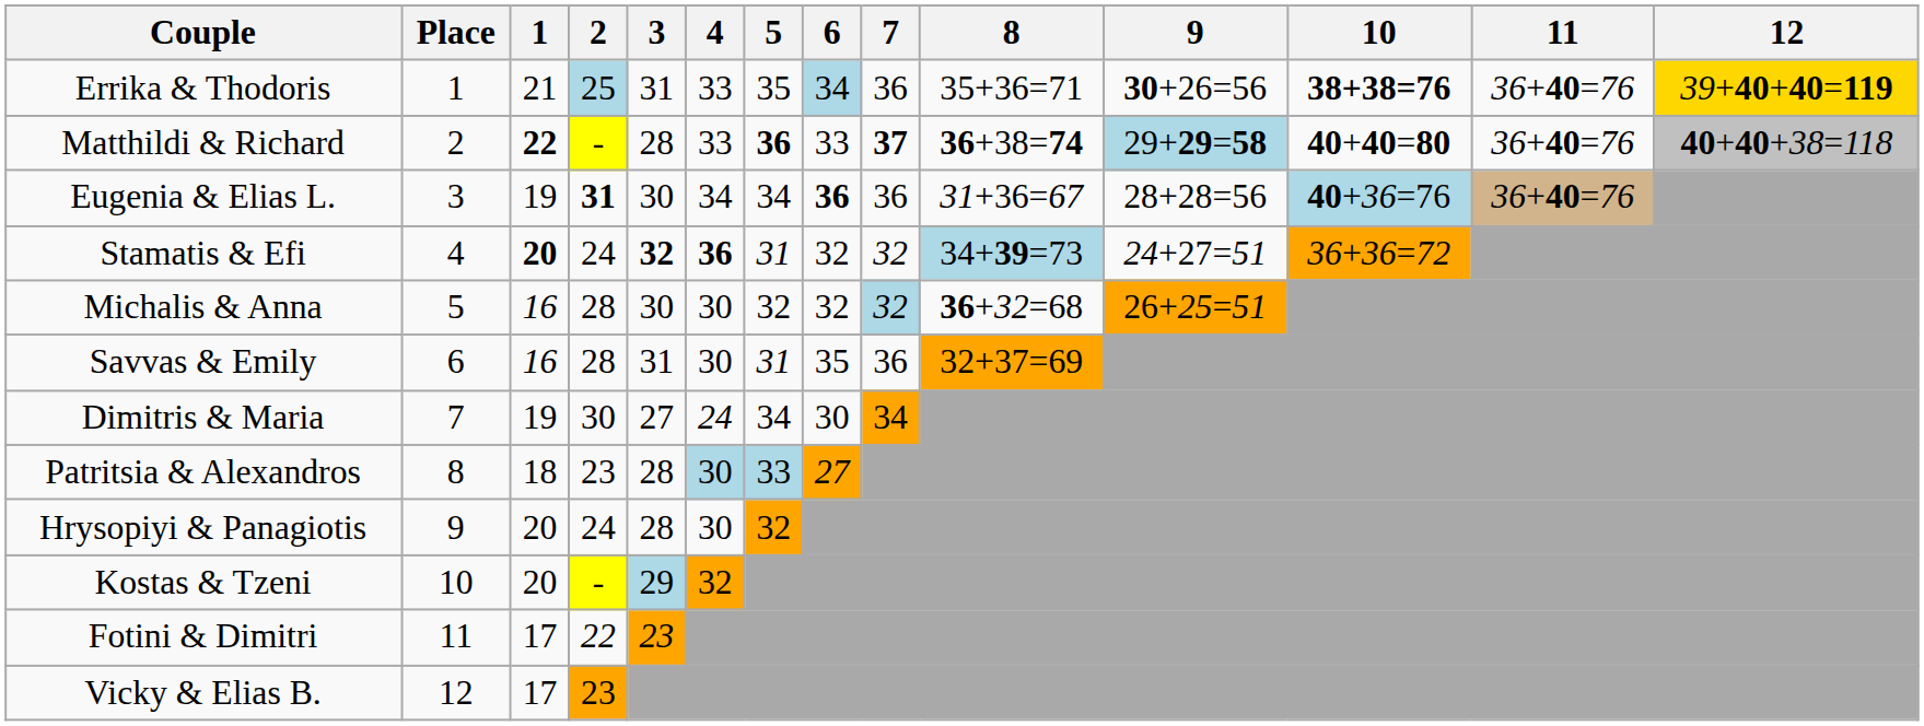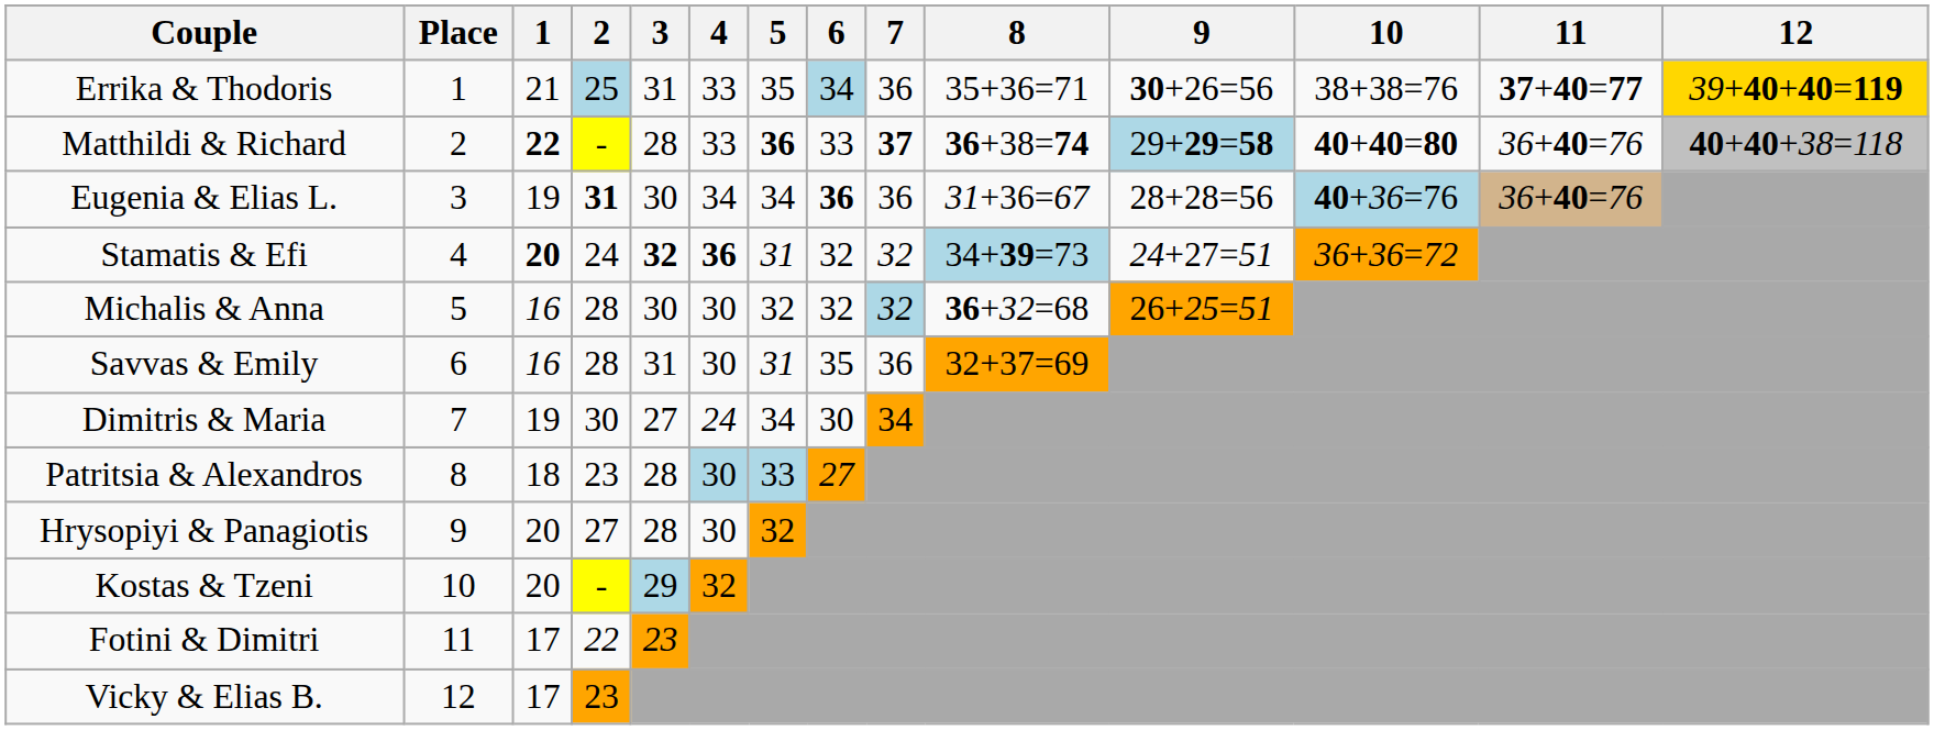Errika & Thodoris | 10: bold -> normal
Errika & Thodoris | 11: 36+40=76 -> 37+40=77
Hrysopiyi & Panagiotis | 2: 24 -> 27
